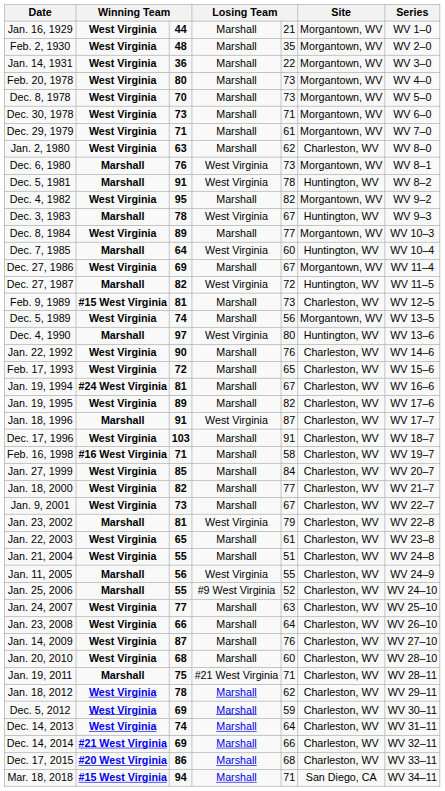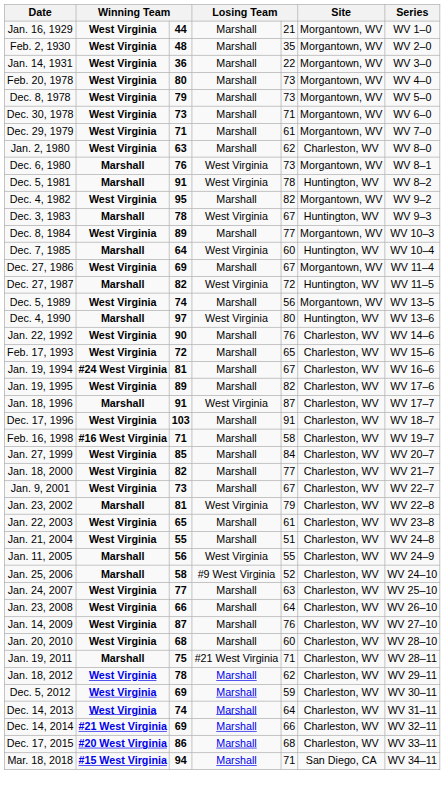Dec. 8, 1978 | column 3: 70 -> 79
- row: Feb. 9, 1989 | #15 West Virginia | 81 | Marshall | 73 | Charleston, WV | WV 12–5
Jan. 25, 2006 | column 3: 55 -> 58
